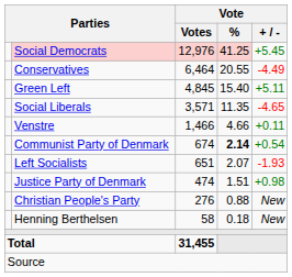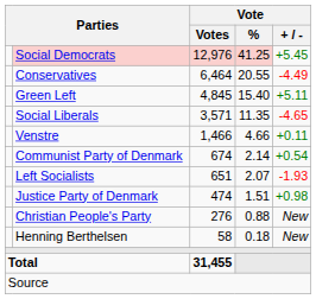Communist Party of Denmark | Vote / %: bold -> normal
